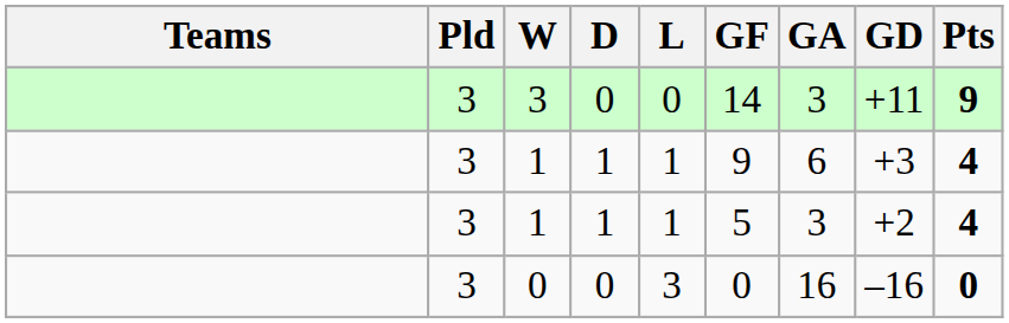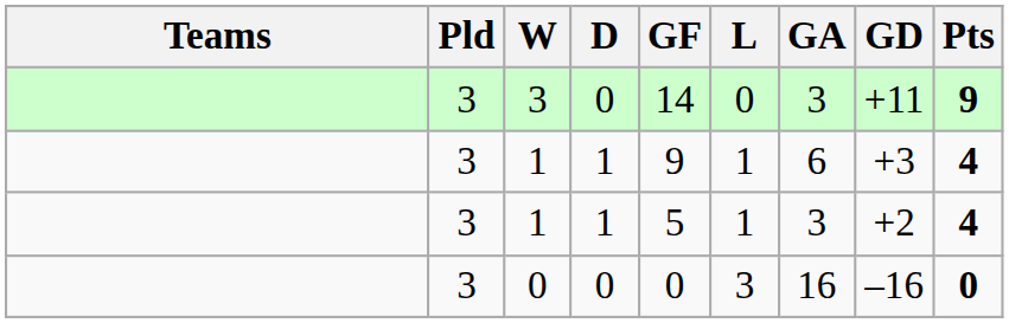columns swapped: L <-> GF
